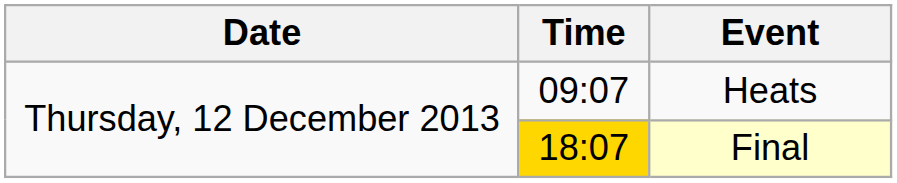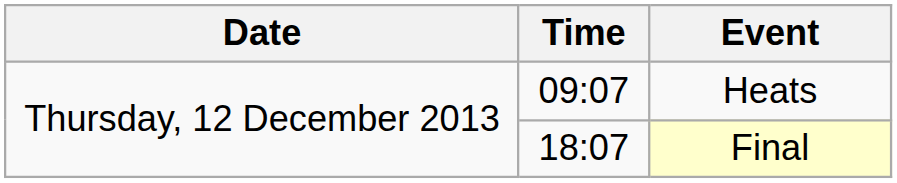Final | Time: gold background -> no background
